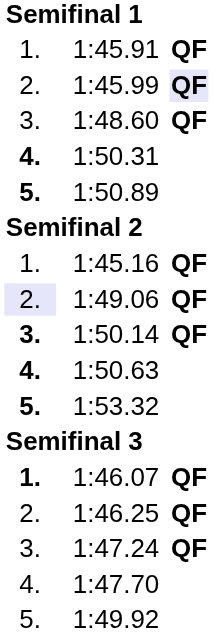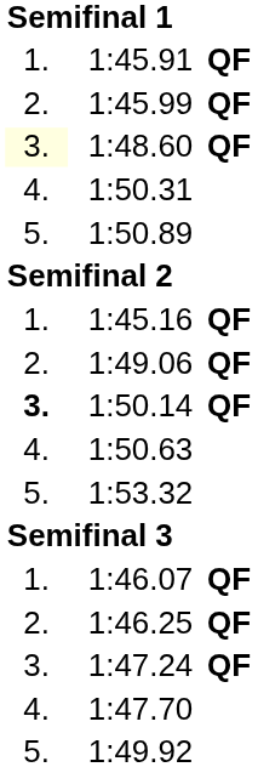1:45.99 | column 3: lavender background -> no background
1:48.60 | column 1: no background -> lightyellow background
1:50.31 | column 1: bold -> normal
1:50.89 | column 1: bold -> normal
1:49.06 | column 1: lavender background -> no background
1:50.63 | column 1: bold -> normal
1:53.32 | column 1: bold -> normal
1:46.07 | column 1: bold -> normal
